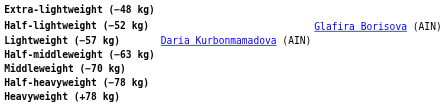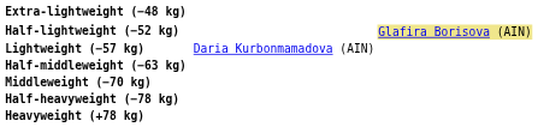Half-lightweight (−52 kg) / Glafira Borisova (AIN) | column 3: no background -> khaki background
